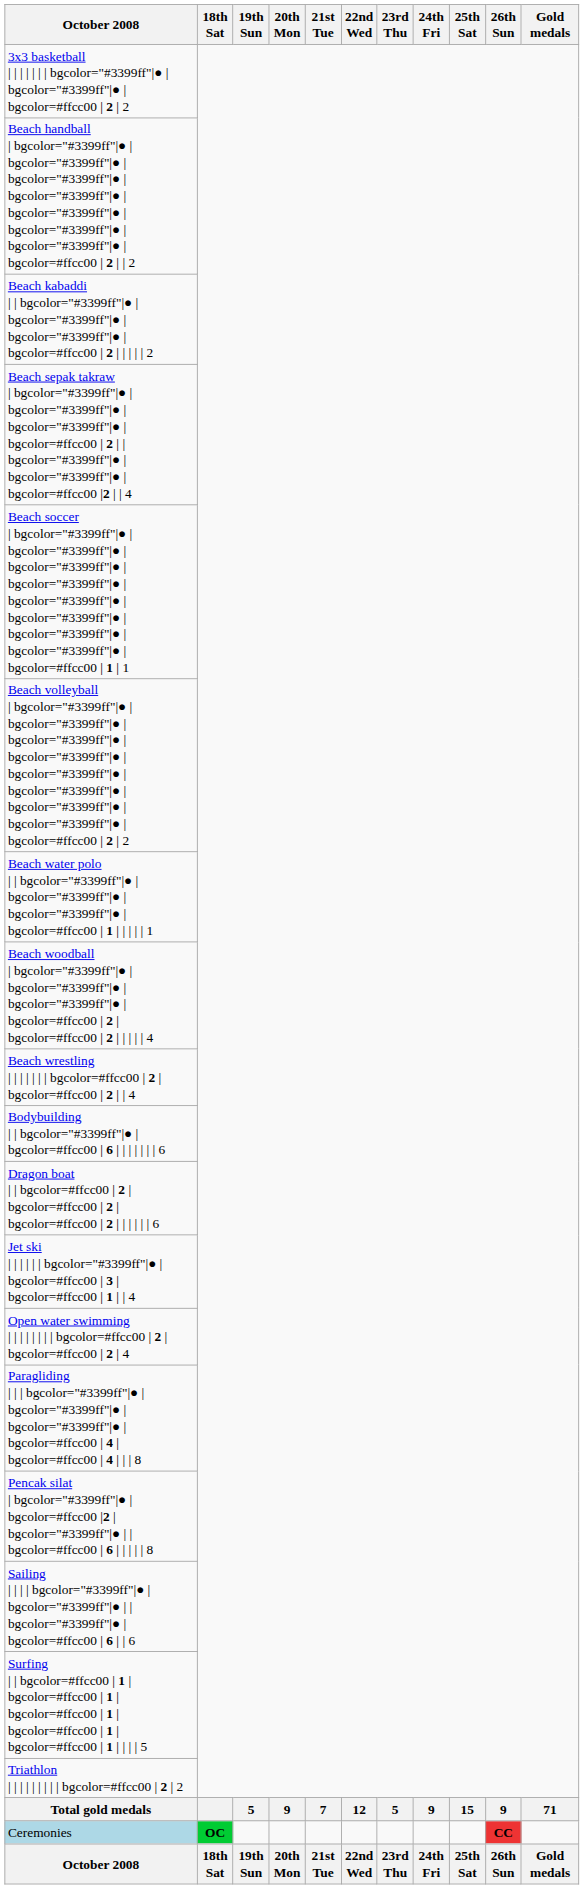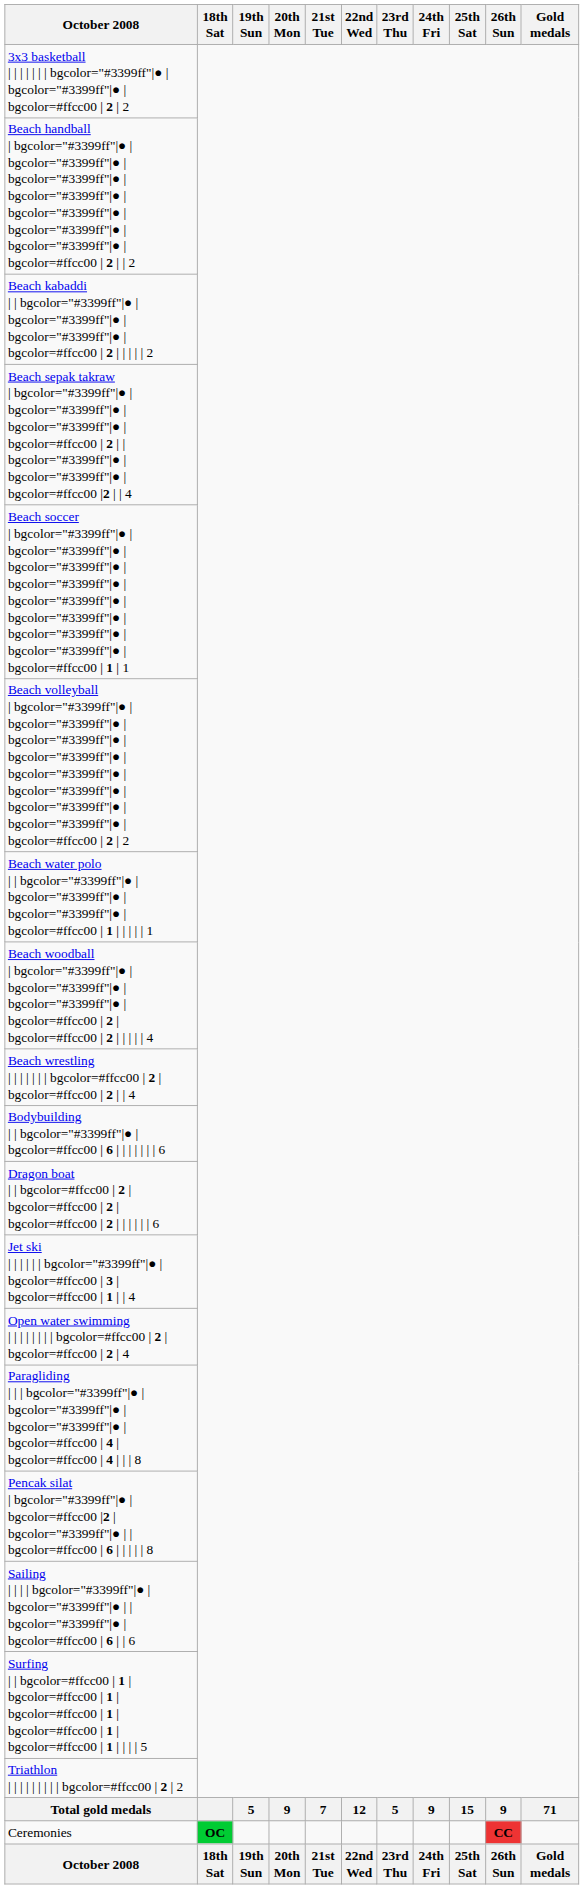Ceremonies | October 2008: lightblue background -> no background
